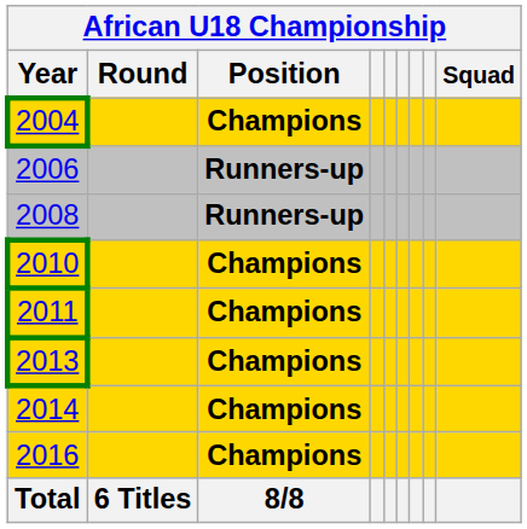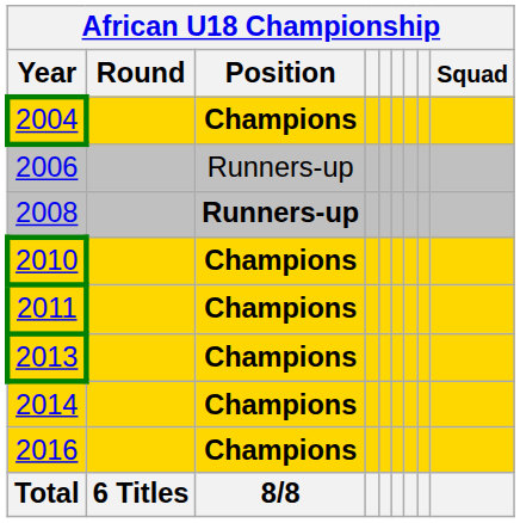2006 | Position: bold -> normal
